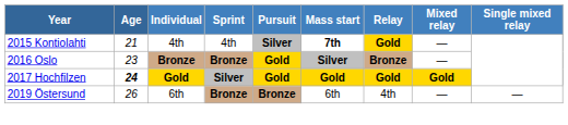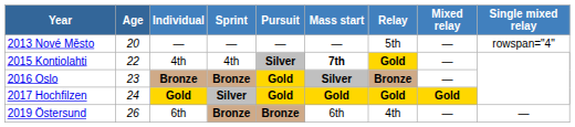+ row: 2013 Nové Město | 20 | — | — | — | — | 5th | — | rowspan="4"
2015 Kontiolahti | Age: 21 -> 22
2017 Hochfilzen | Age: bold -> normal
